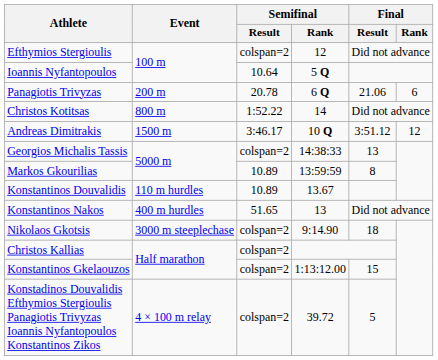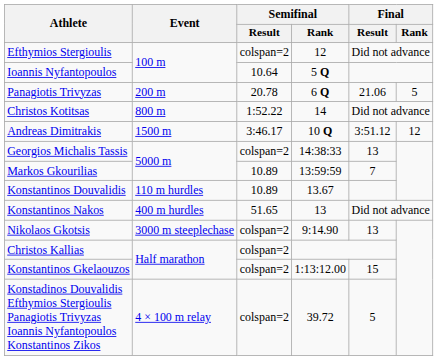Panagiotis Trivyzas | Final / Rank: 6 -> 5
Markos Gkourilias | Final / Result: 8 -> 7
Nikolaos Gkotsis | Final / Result: 18 -> 13
